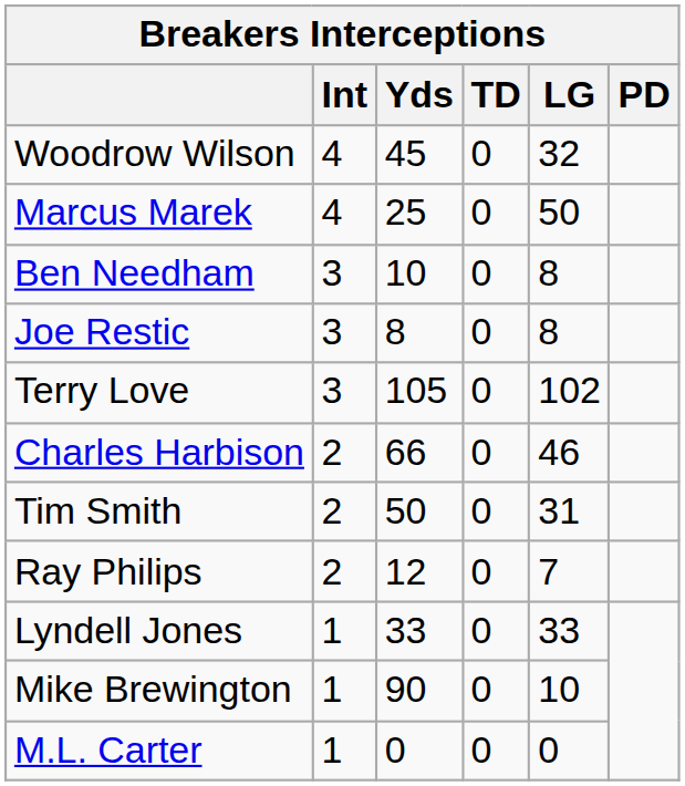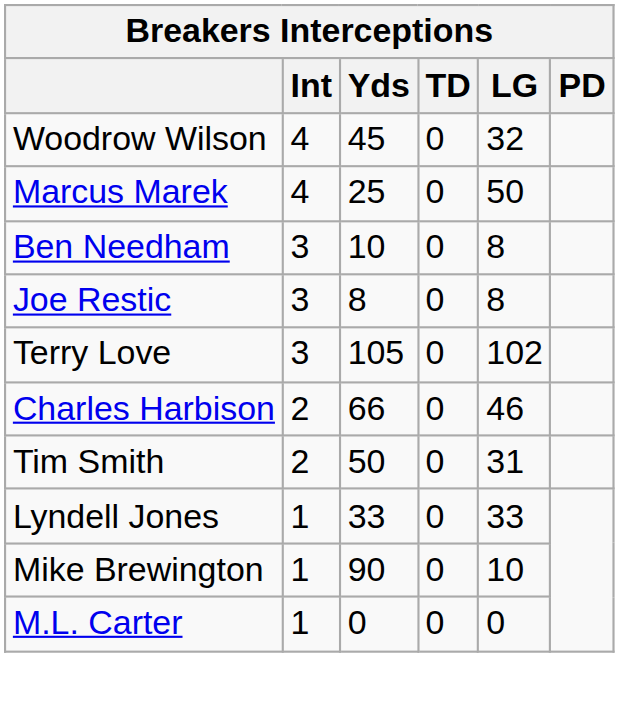- row: Ray Philips | 2 | 12 | 0 | 7
